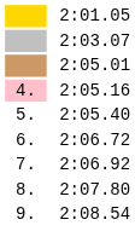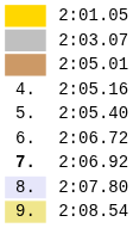2:05.16 | column 1: pink background -> no background
2:06.92 | column 1: normal -> bold
2:07.80 | column 1: no background -> lavender background
2:08.54 | column 1: no background -> khaki background
